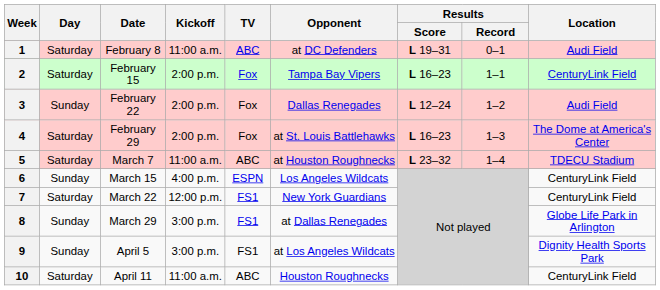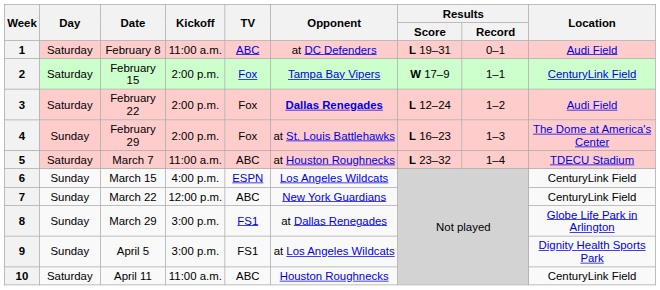2 | Results / Score: L 16–23 -> W 17–9
3 | Day: Sunday -> Saturday
3 | Opponent: normal -> bold
4 | Day: Saturday -> Sunday
7 | Day: Saturday -> Sunday
7 | TV: FS1 -> ABC
